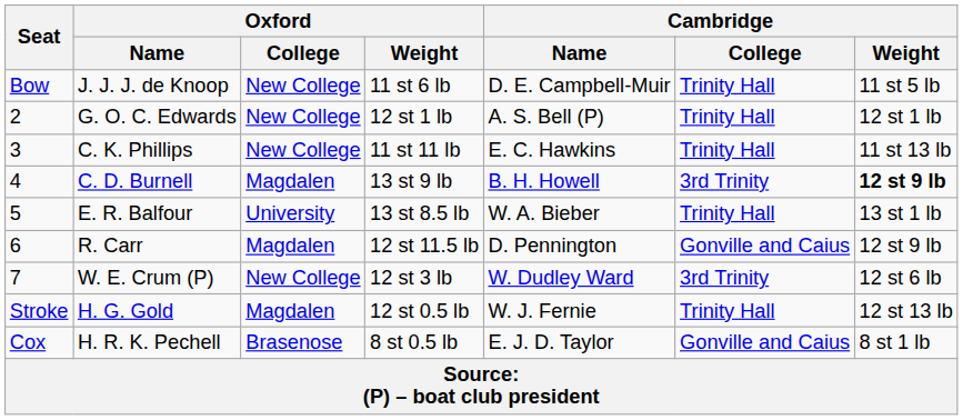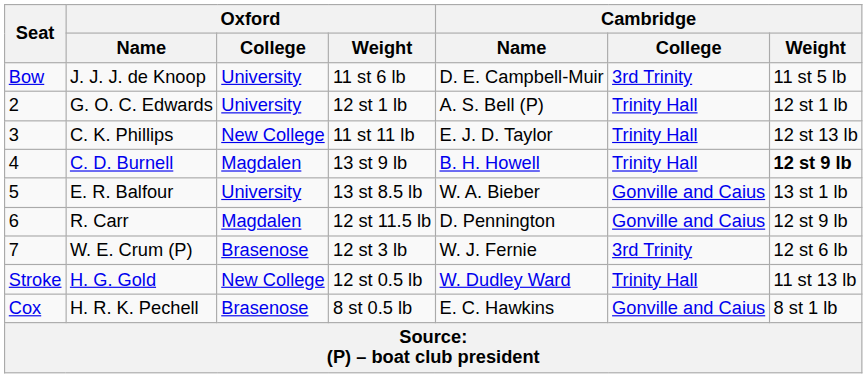J. J. J. de Knoop | Oxford / College: New College -> University
J. J. J. de Knoop | Cambridge / College: Trinity Hall -> 3rd Trinity
G. O. C. Edwards | Oxford / College: New College -> University
C. K. Phillips | Cambridge / Name: E. C. Hawkins -> E. J. D. Taylor
C. K. Phillips | Cambridge / Weight: 11 st 13 lb -> 12 st 13 lb
C. D. Burnell | Cambridge / College: 3rd Trinity -> Trinity Hall
E. R. Balfour | Cambridge / College: Trinity Hall -> Gonville and Caius
W. E. Crum (P) | Oxford / College: New College -> Brasenose
W. E. Crum (P) | Cambridge / Name: W. Dudley Ward -> W. J. Fernie
H. G. Gold | Oxford / College: Magdalen -> New College
H. G. Gold | Cambridge / Name: W. J. Fernie -> W. Dudley Ward
H. G. Gold | Cambridge / Weight: 12 st 13 lb -> 11 st 13 lb
H. R. K. Pechell | Cambridge / Name: E. J. D. Taylor -> E. C. Hawkins
